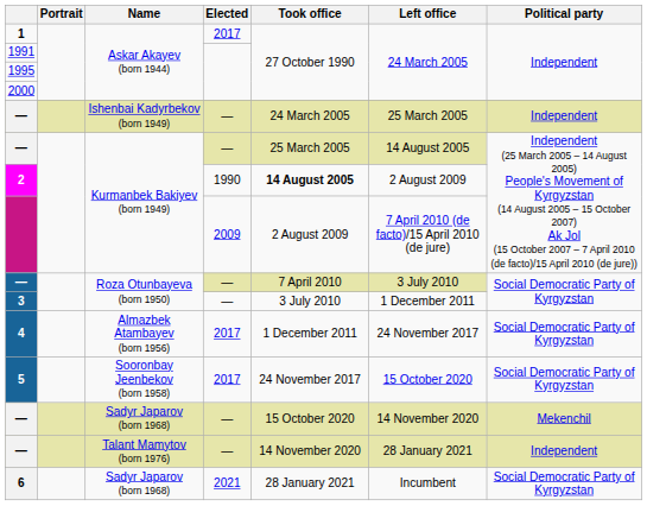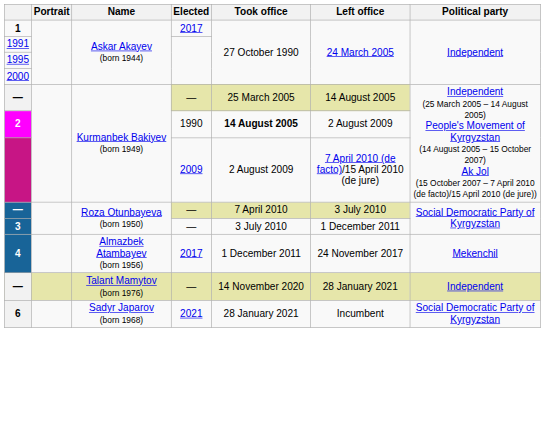- row: — | Ishenbai Kadyrbekov (born 1949) | — | 24 March 2005 | 25 March 2005 | Independent
4 | Political party: Social Democratic Party of Kyrgyzstan -> Mekenchil
- row: 5 | Sooronbay Jeenbekov (born 1958) | 2017 | 24 November 2017 | 15 October 2020 | Social Democratic Party of Kyrgyzstan
- row: — | Sadyr Japarov (born 1968) | — | 15 October 2020 | 14 November 2020 | Mekenchil
